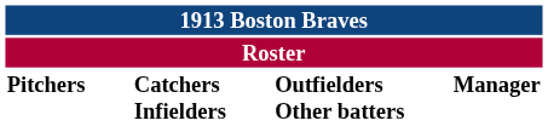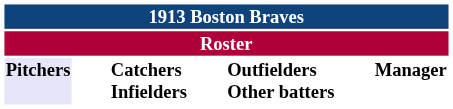Pitchers | column 1: no background -> lavender background
